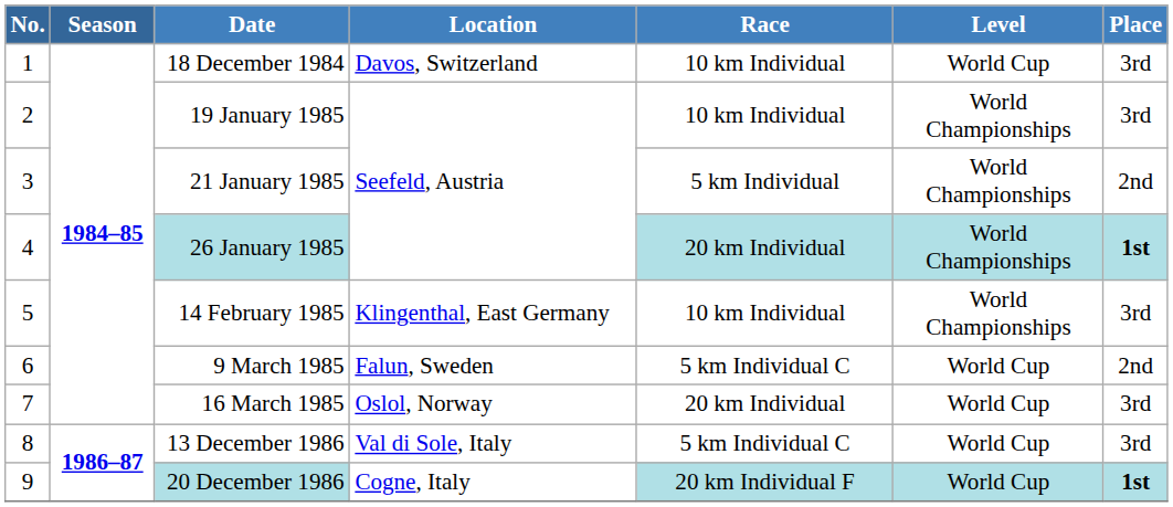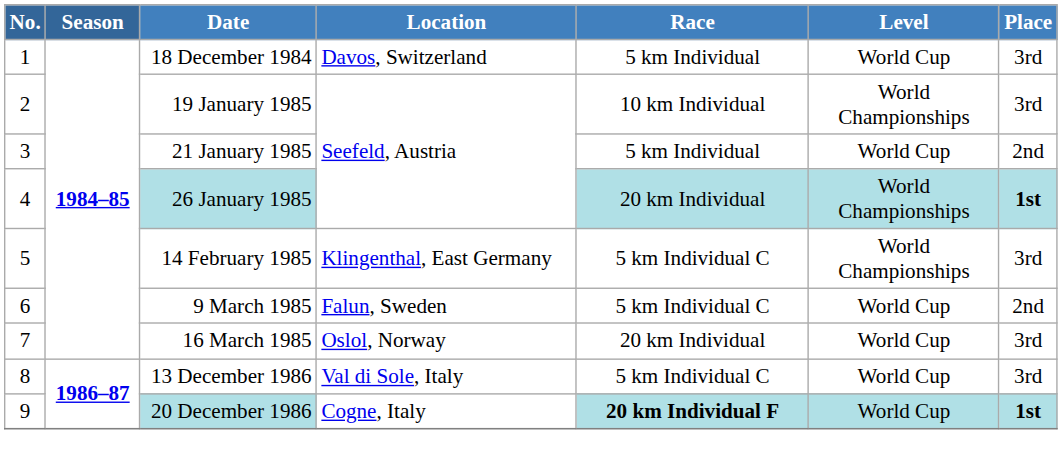18 December 1984 | Race: 10 km Individual -> 5 km Individual
21 January 1985 | Level: World Championships -> World Cup
14 February 1985 | Race: 10 km Individual -> 5 km Individual C
20 December 1986 | Race: normal -> bold
